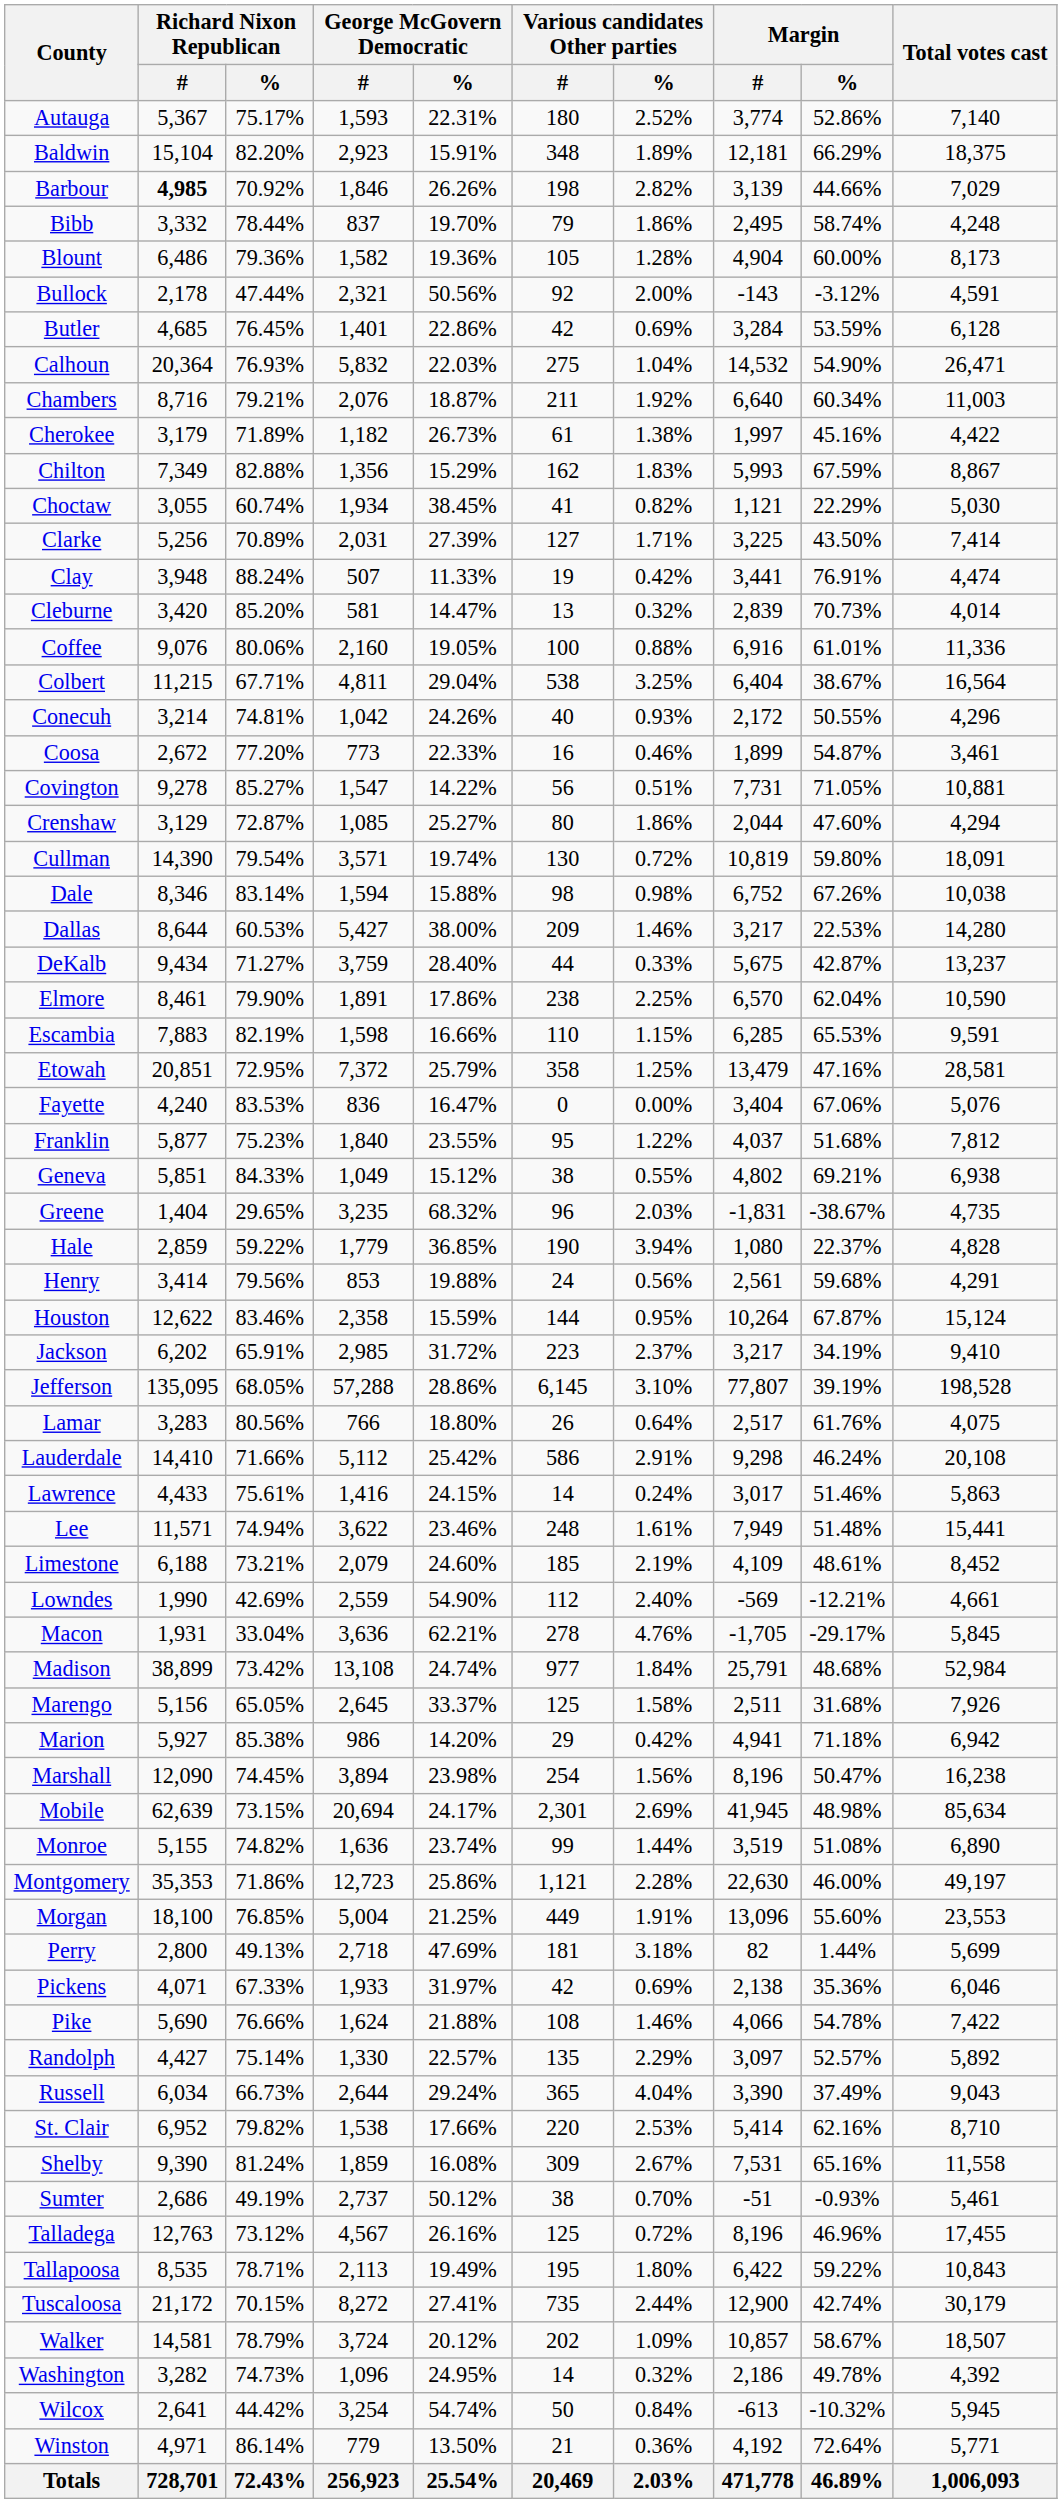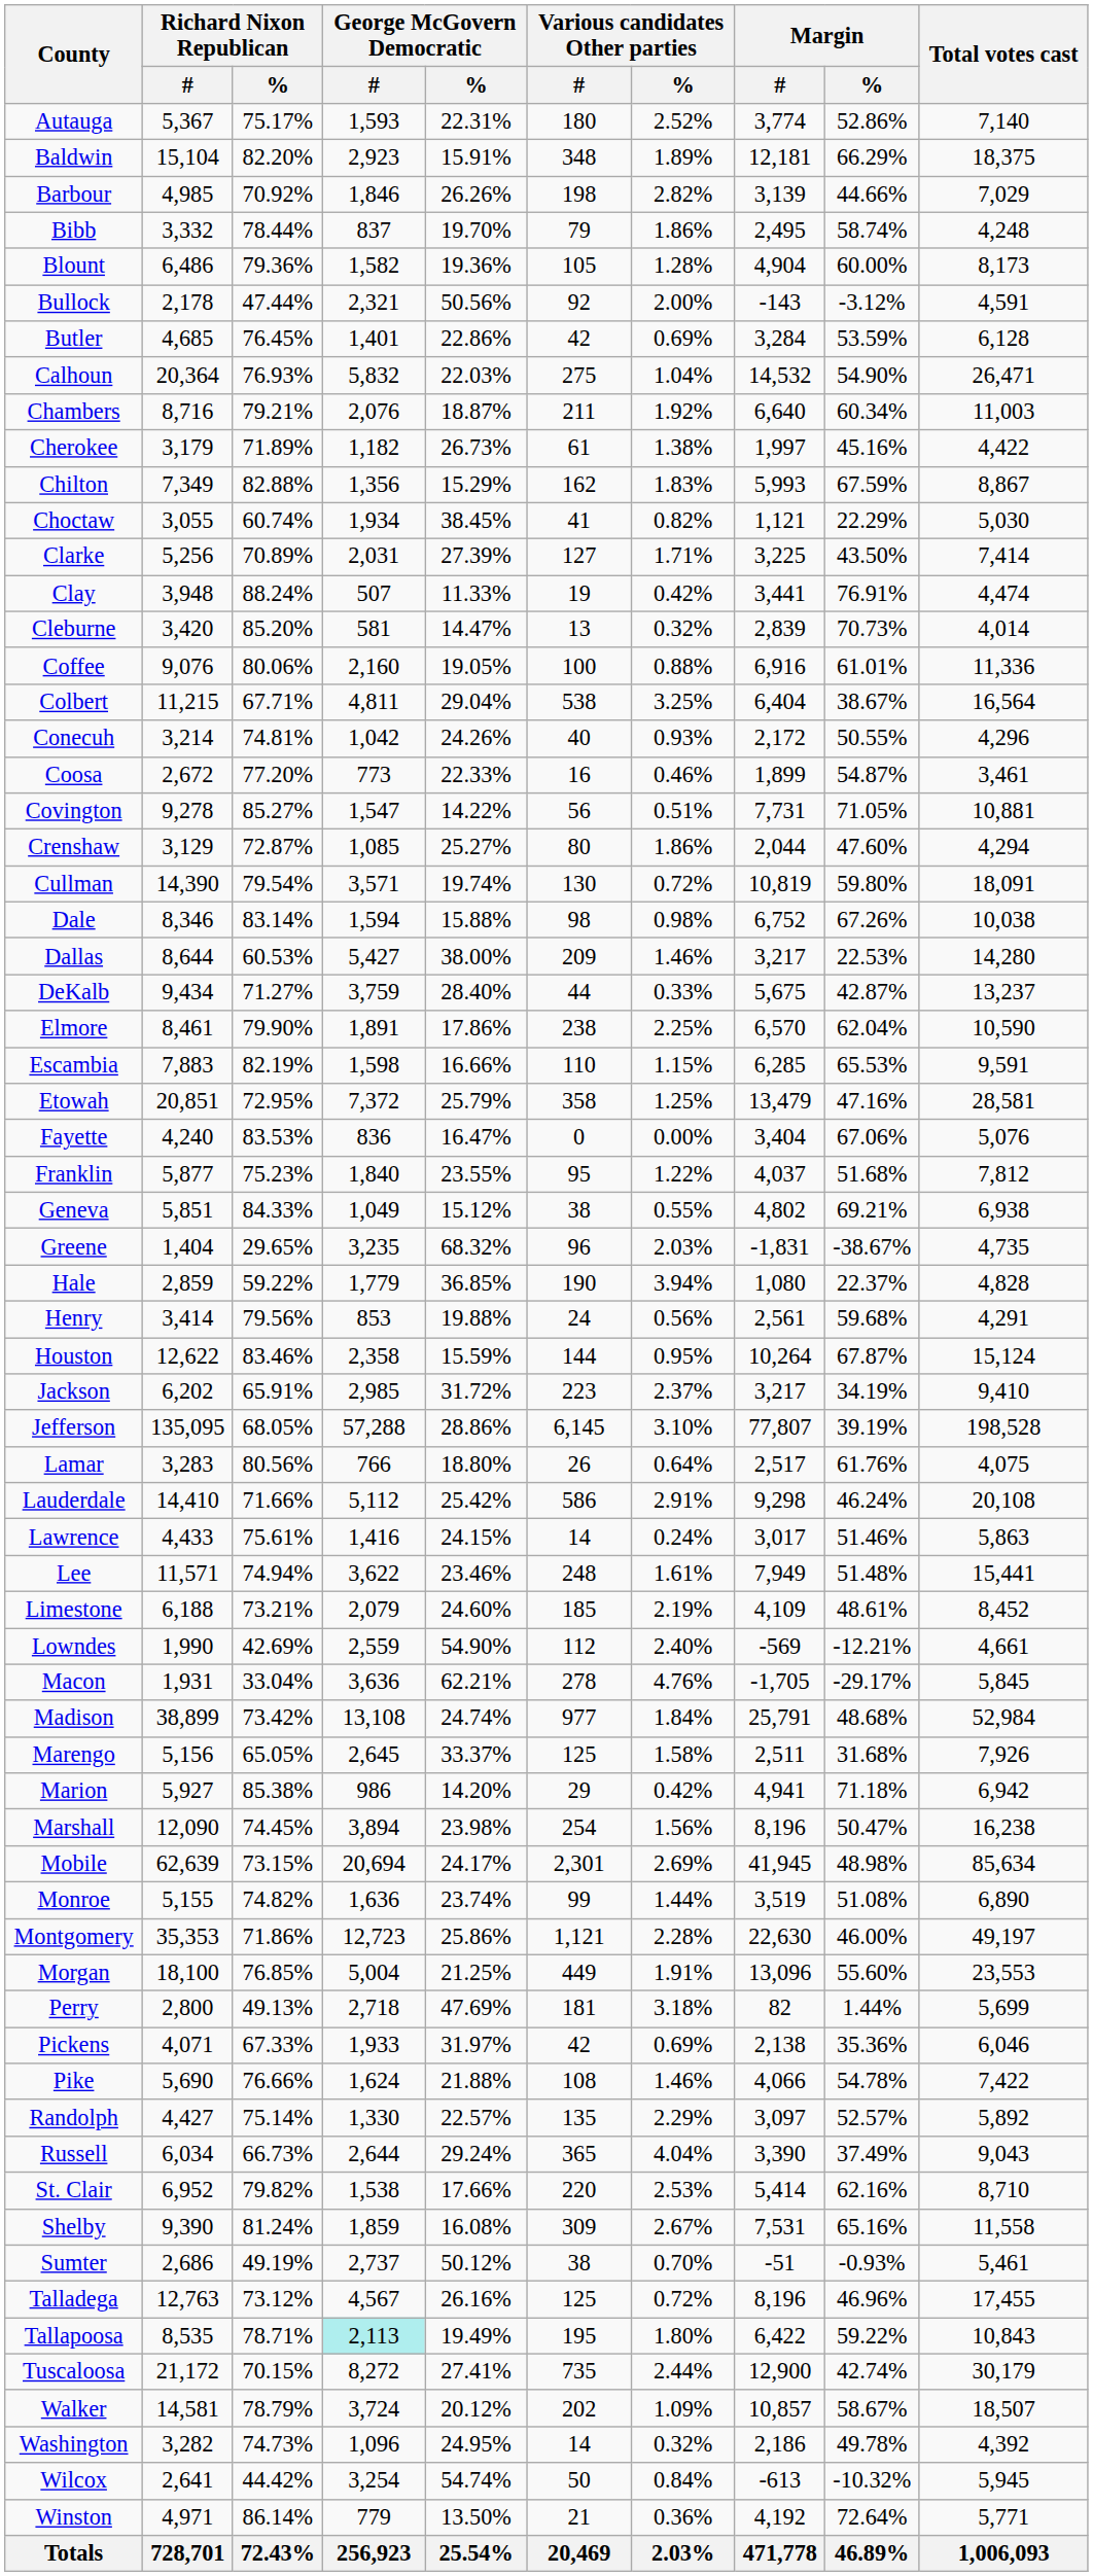Barbour | Richard Nixon Republican / #: bold -> normal
Tallapoosa | George McGovern Democratic / #: no background -> paleturquoise background
